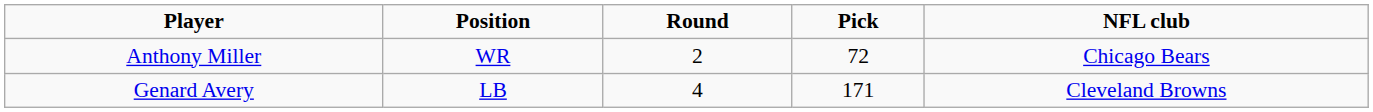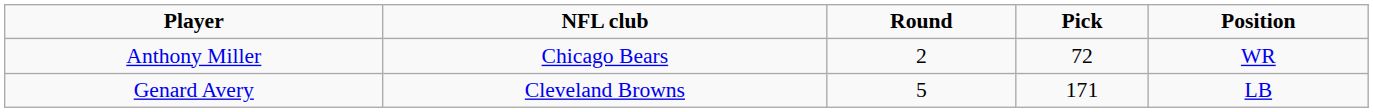columns swapped: Position <-> NFL club
Genard Avery | Round: 4 -> 5
